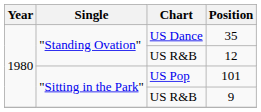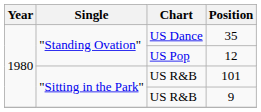12 | Chart: US R&B -> US Pop
101 | Chart: US Pop -> US R&B
